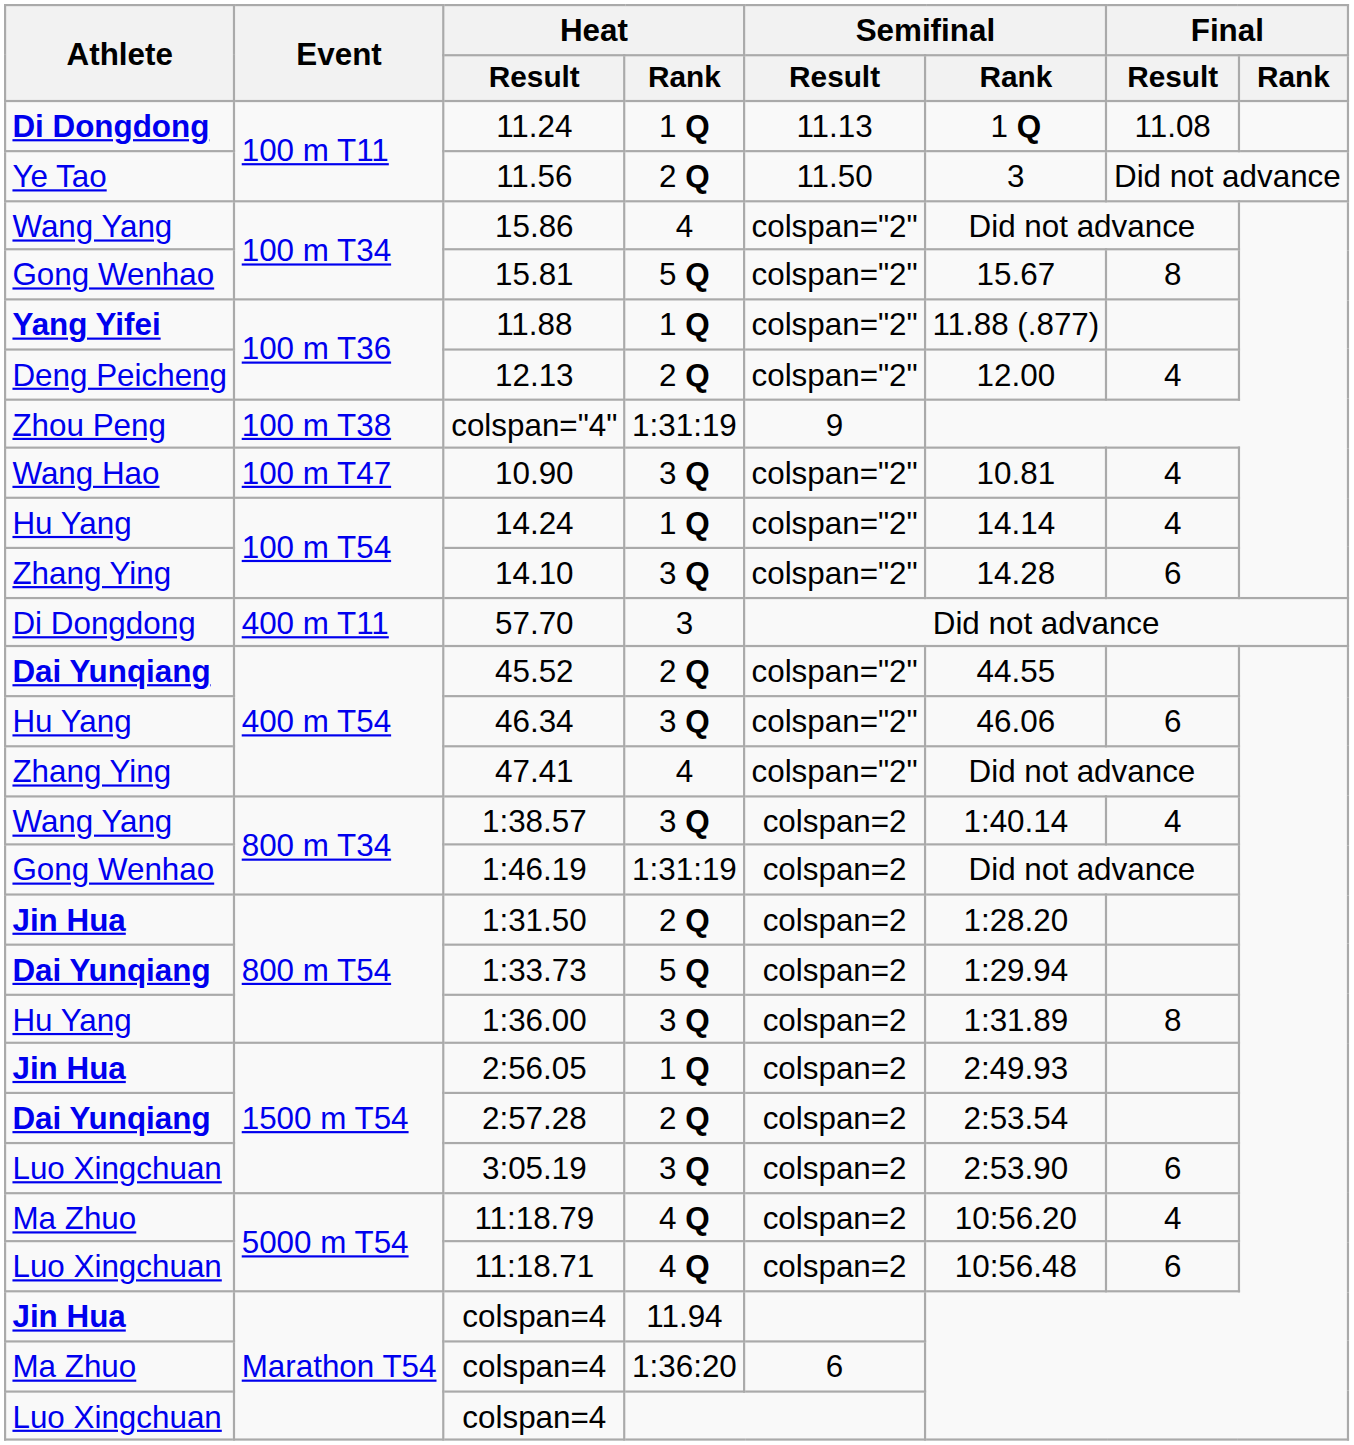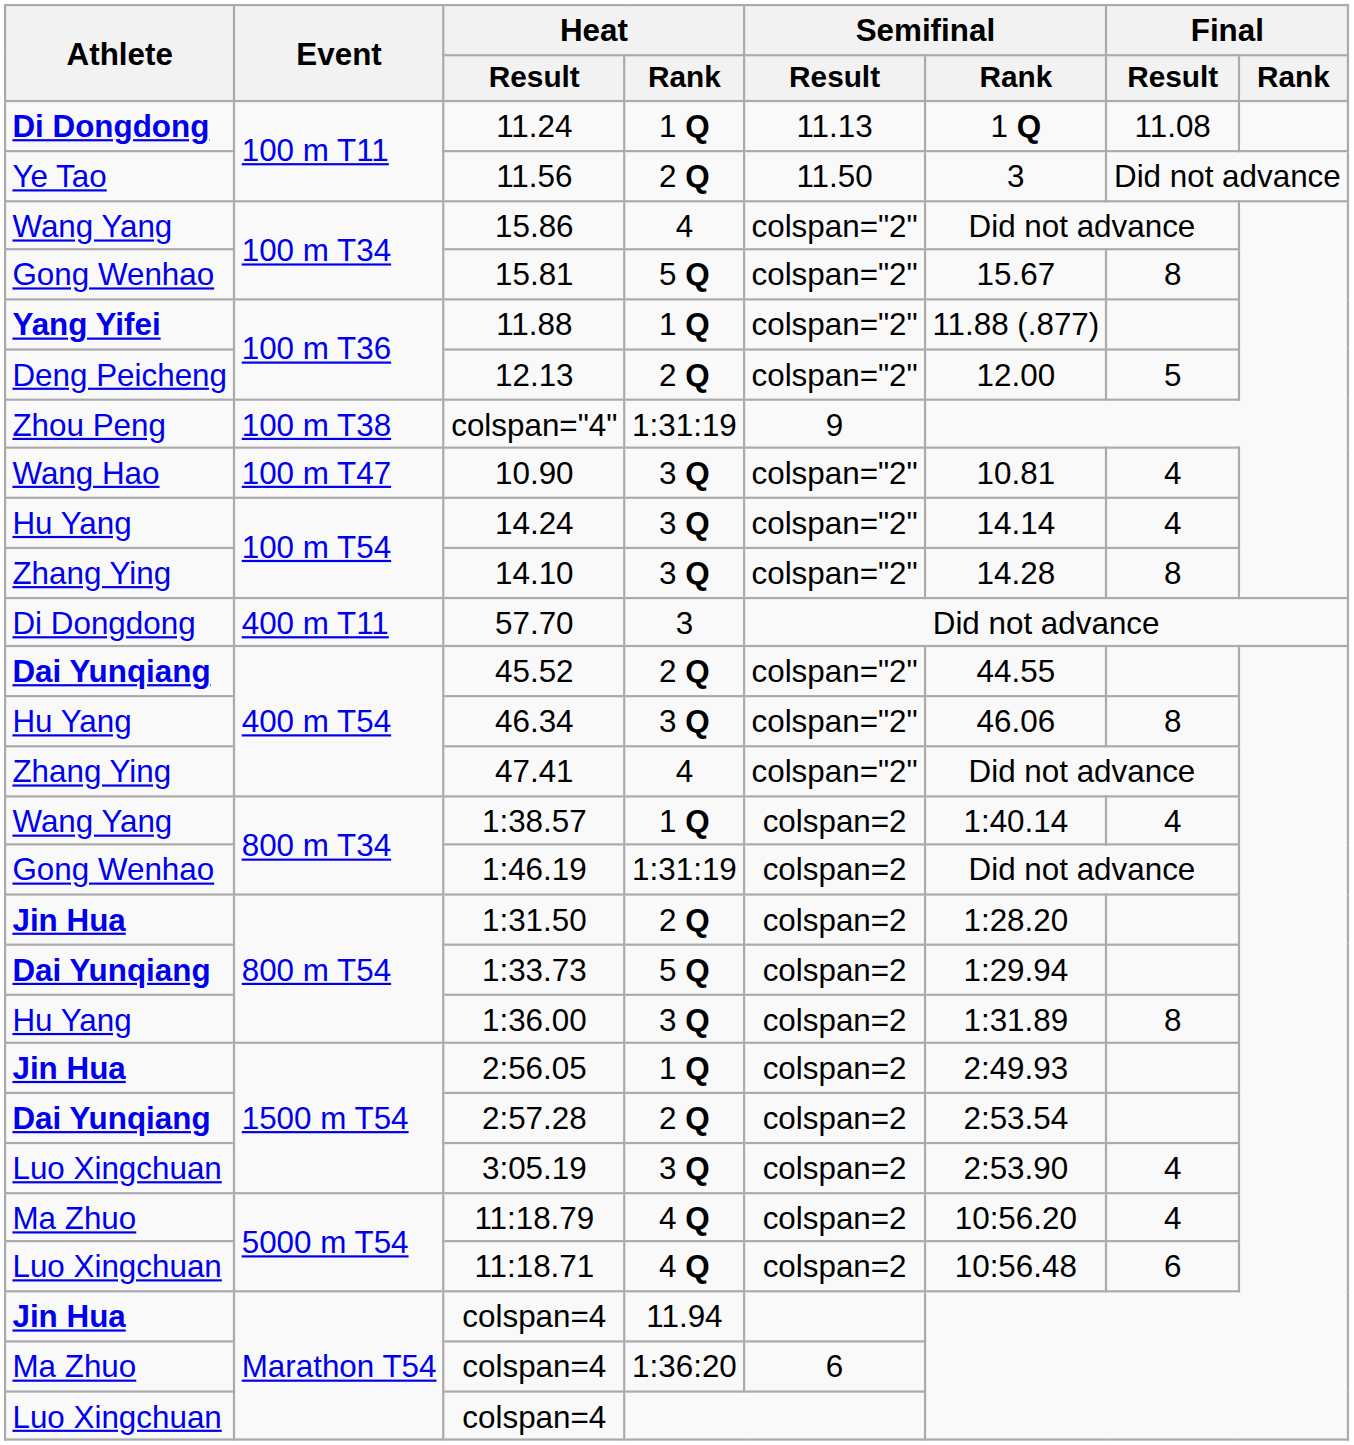12.13 | Final / Result: 4 -> 5
14.24 | Heat / Rank: 1 Q -> 3 Q
14.10 | Final / Result: 6 -> 8
46.34 | Final / Result: 6 -> 8
1:38.57 | Heat / Rank: 3 Q -> 1 Q
3:05.19 | Final / Result: 6 -> 4
